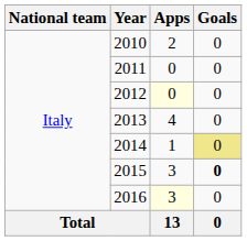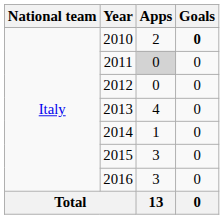2010 | Goals: normal -> bold
2011 | Apps: no background -> lightgrey background
2012 | Apps: lightyellow background -> no background
2014 | Goals: khaki background -> no background
2015 | Goals: bold -> normal
2016 | Apps: lightyellow background -> no background
